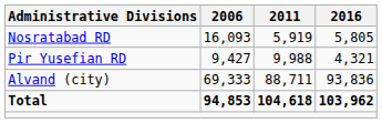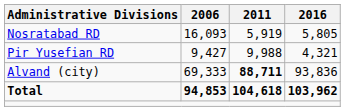Alvand (city) | 2011: normal -> bold
